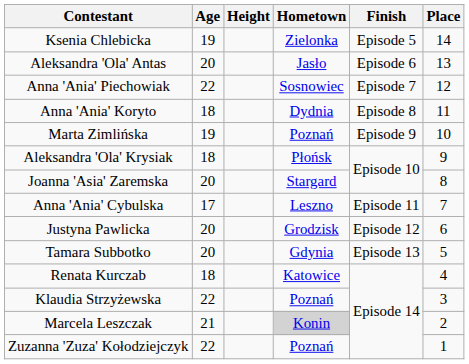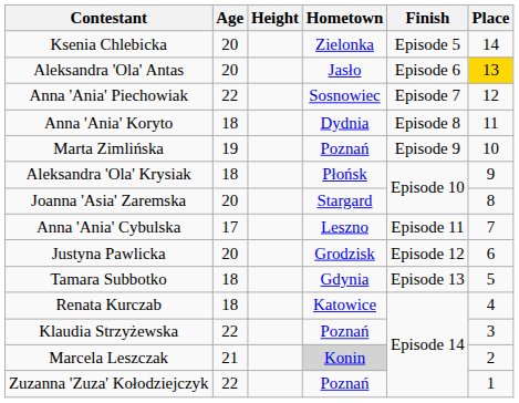Ksenia Chlebicka | Age: 19 -> 20
Aleksandra 'Ola' Antas | Place: no background -> gold background
Tamara Subbotko | Age: 20 -> 18
